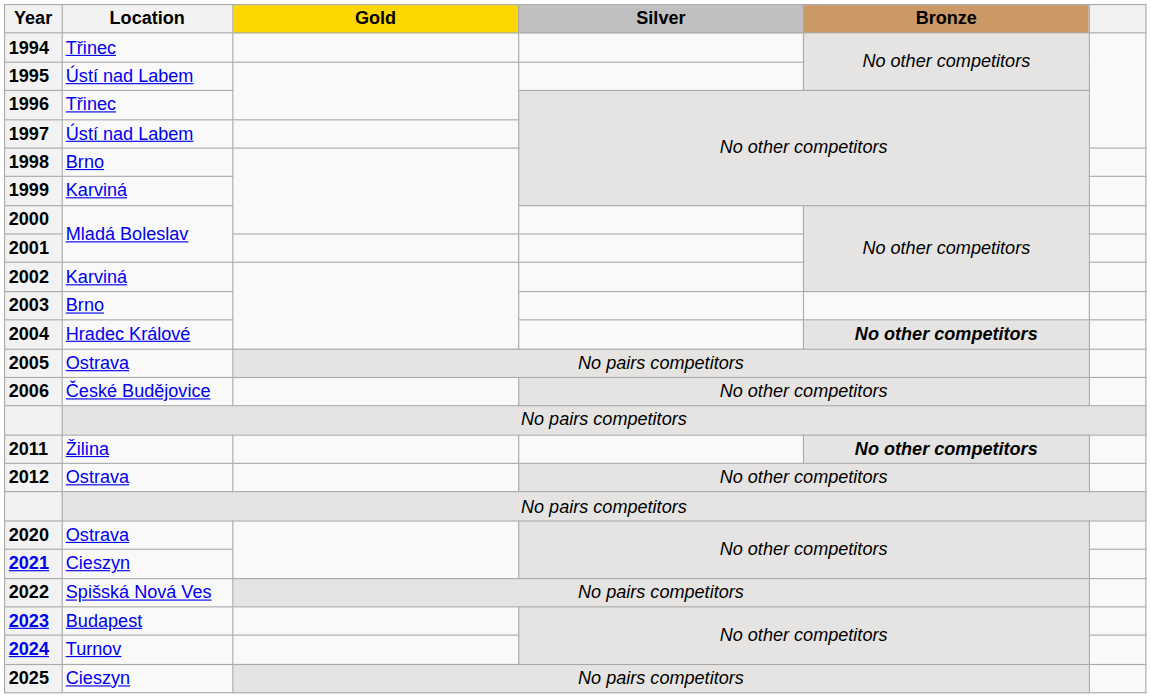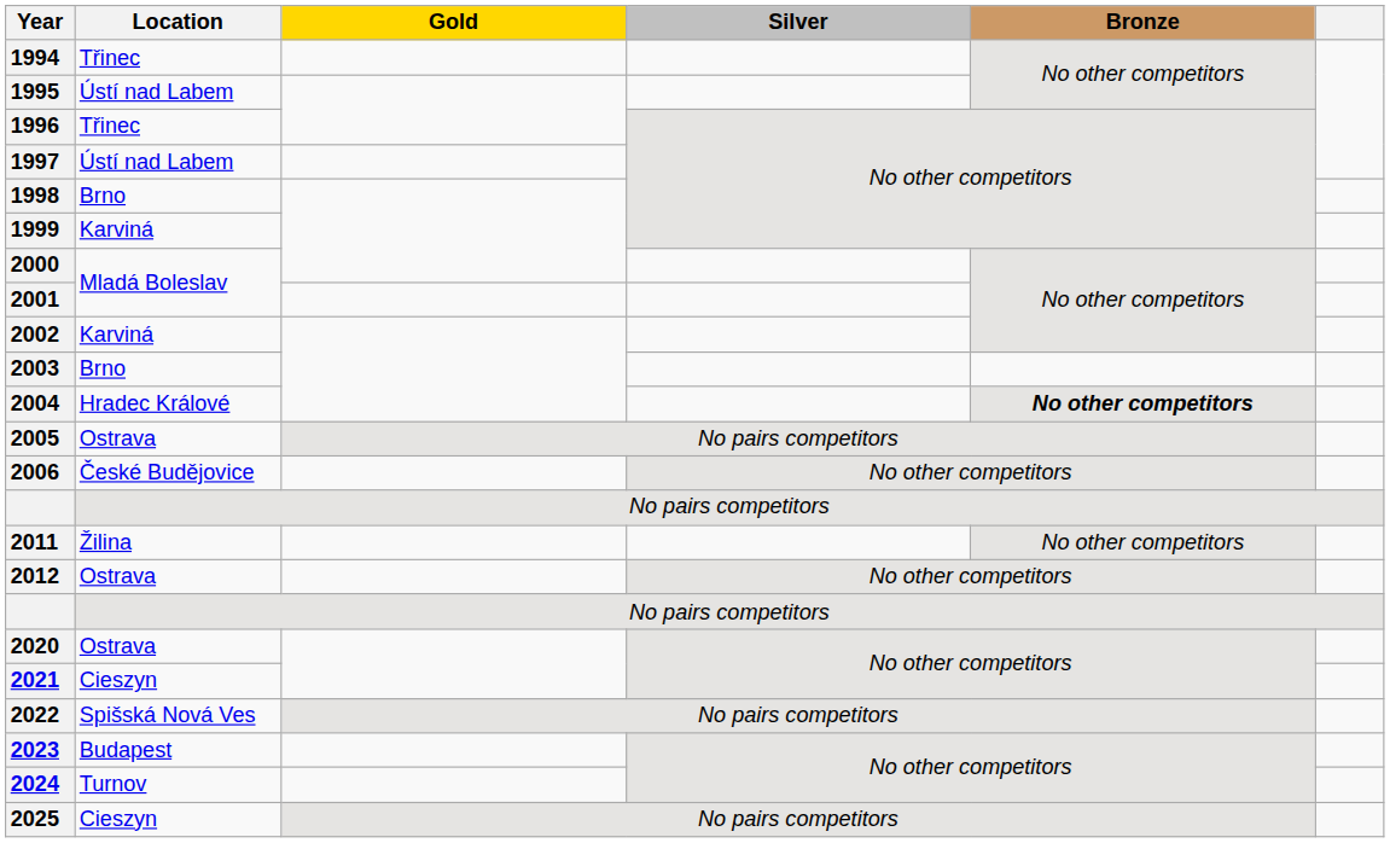2011 | Bronze: bold -> normal
